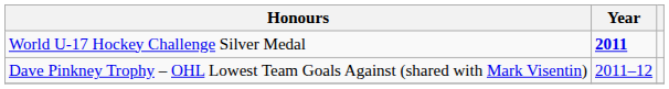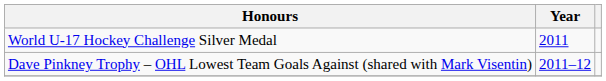World U-17 Hockey Challenge Silver Medal | Year: bold -> normal
